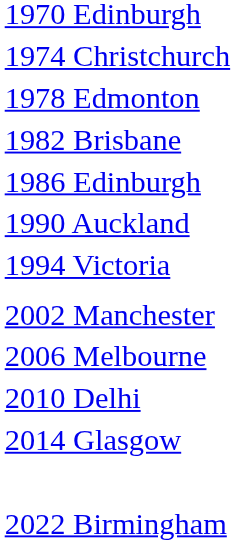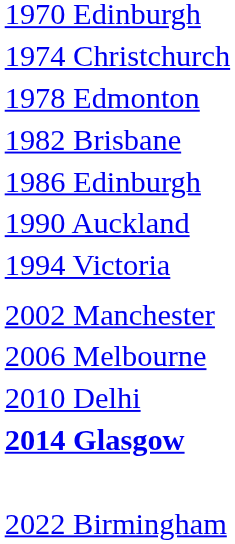2014 Glasgow | column 1: normal -> bold
